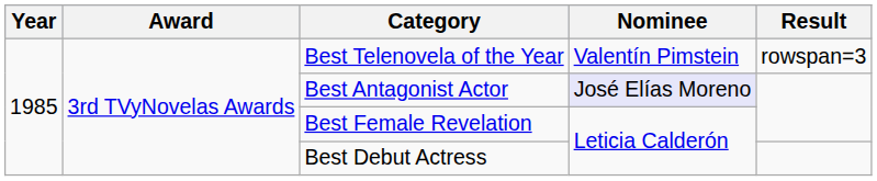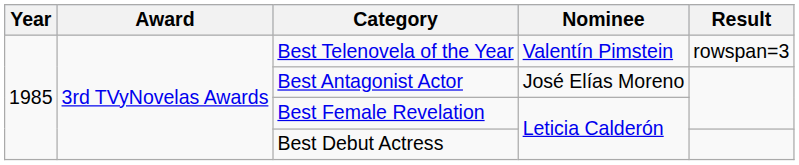Best Antagonist Actor | Nominee: lavender background -> no background
